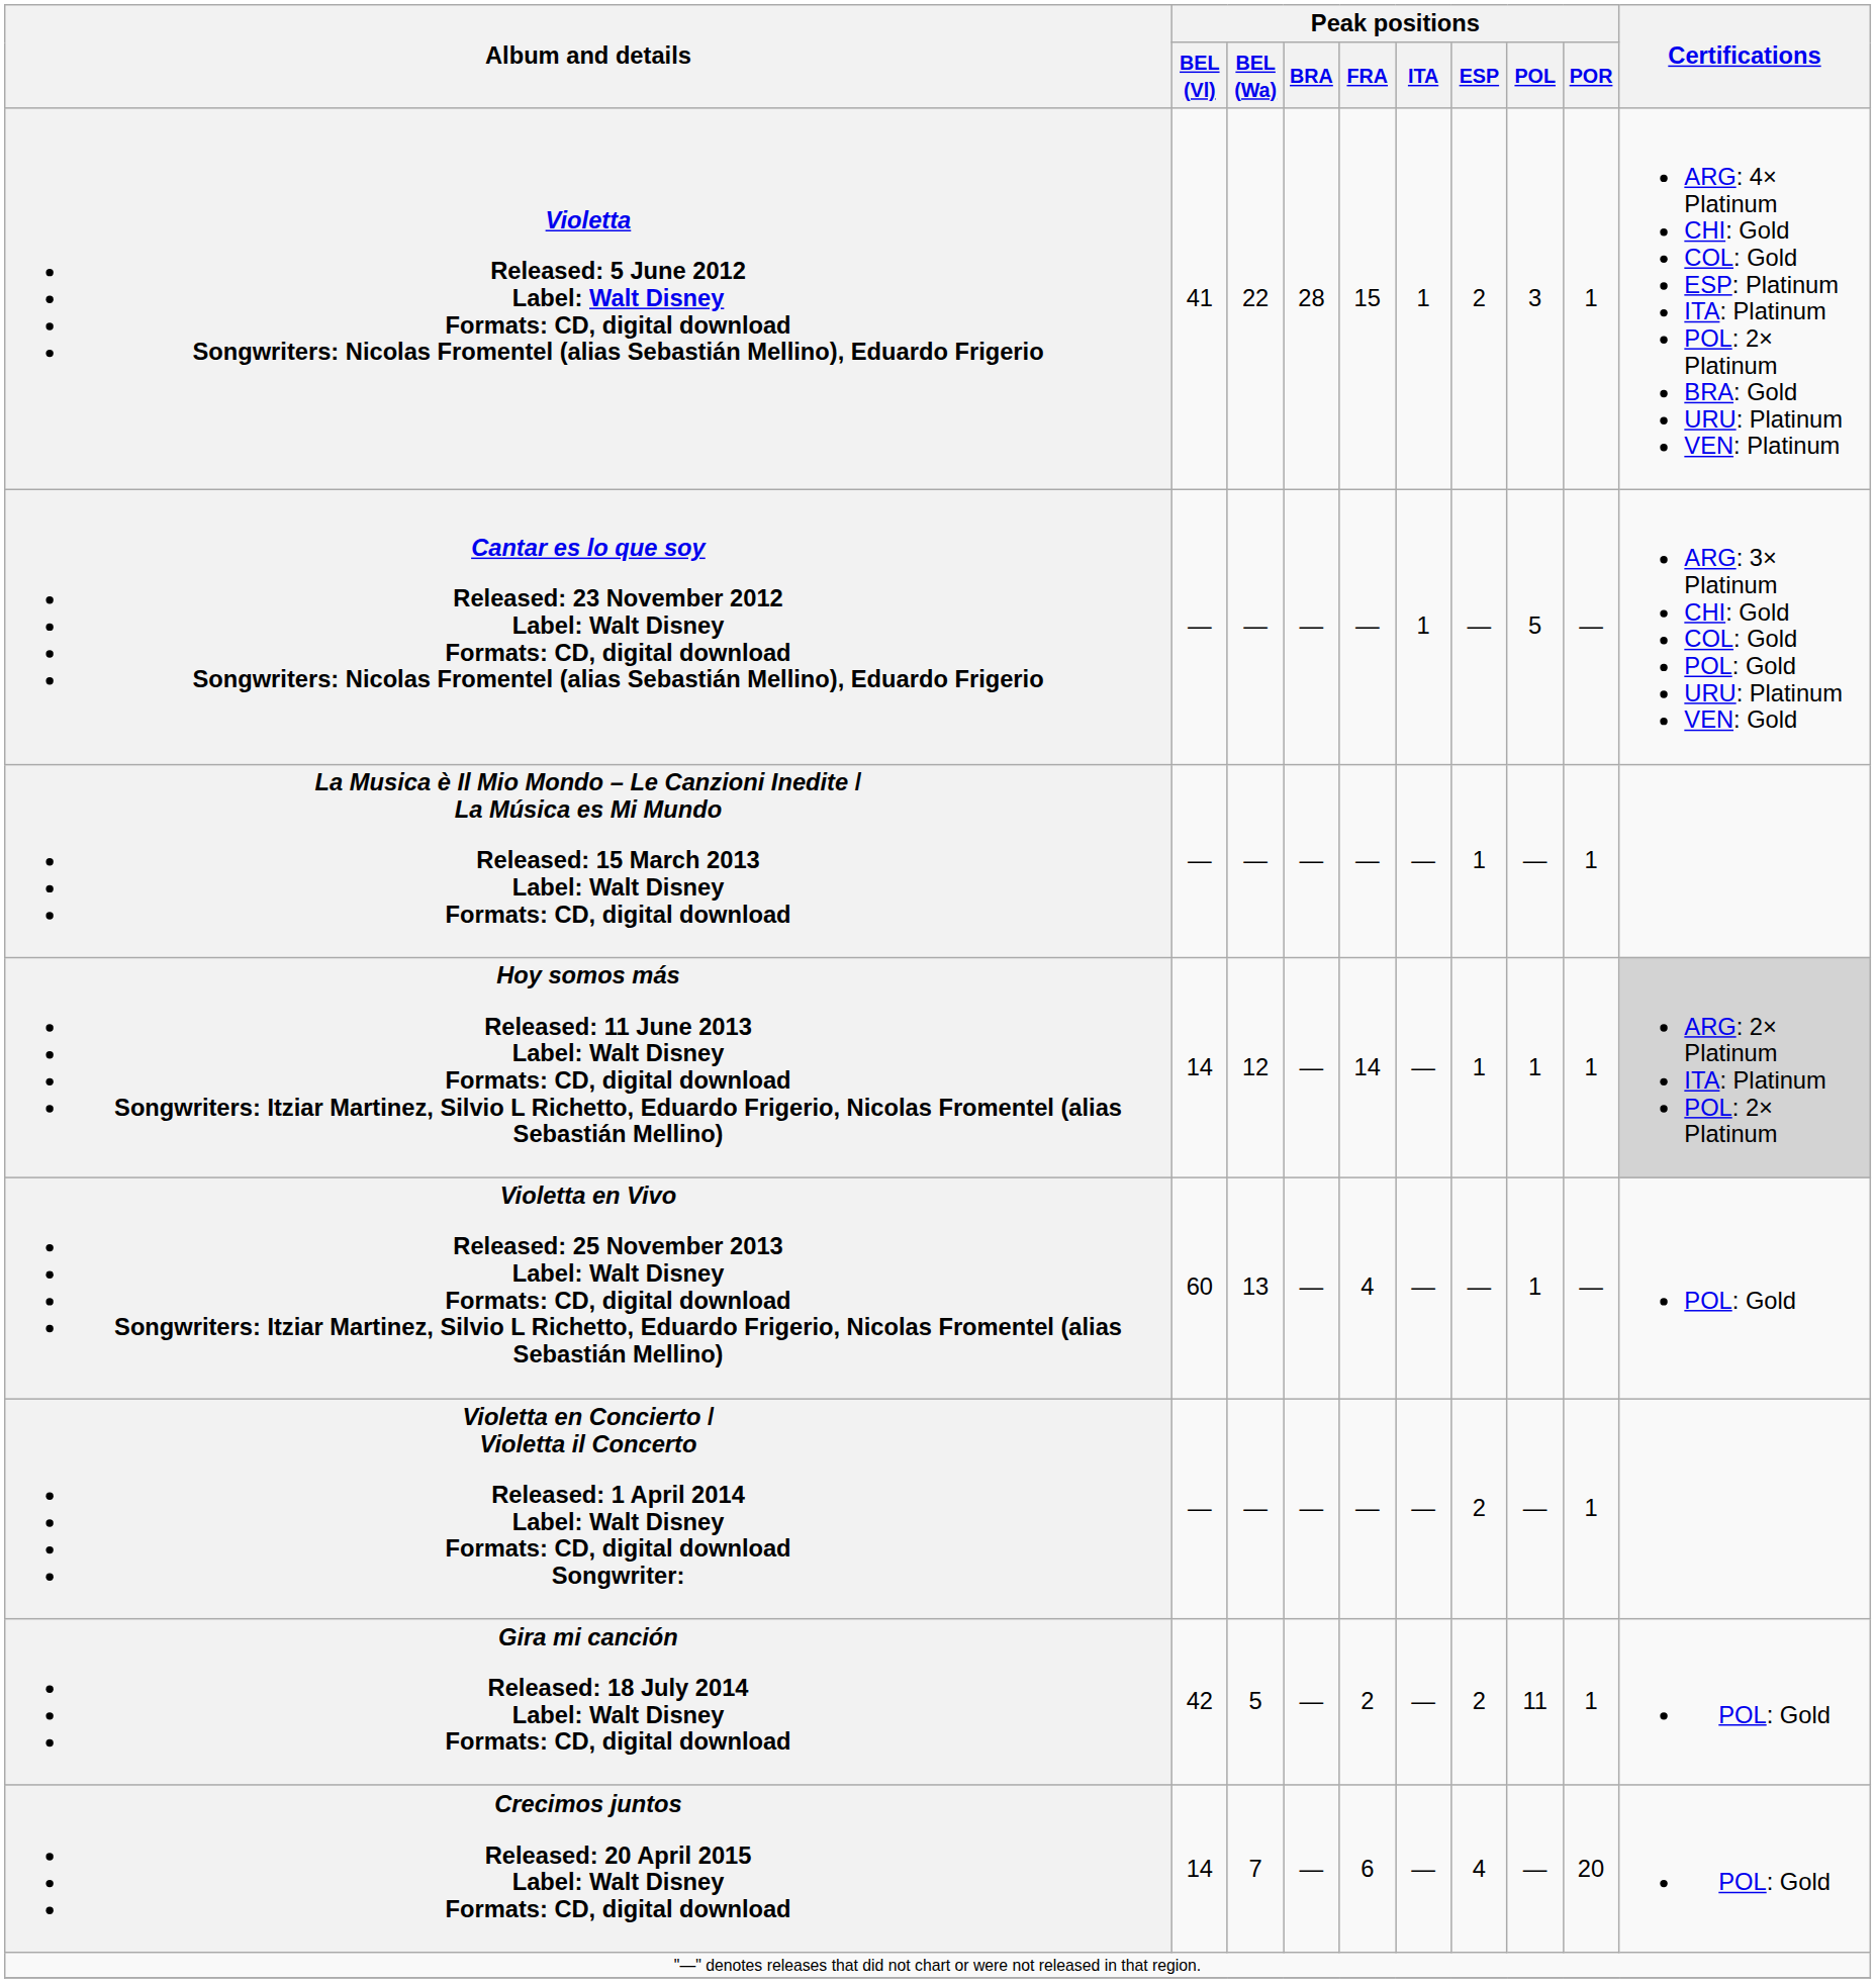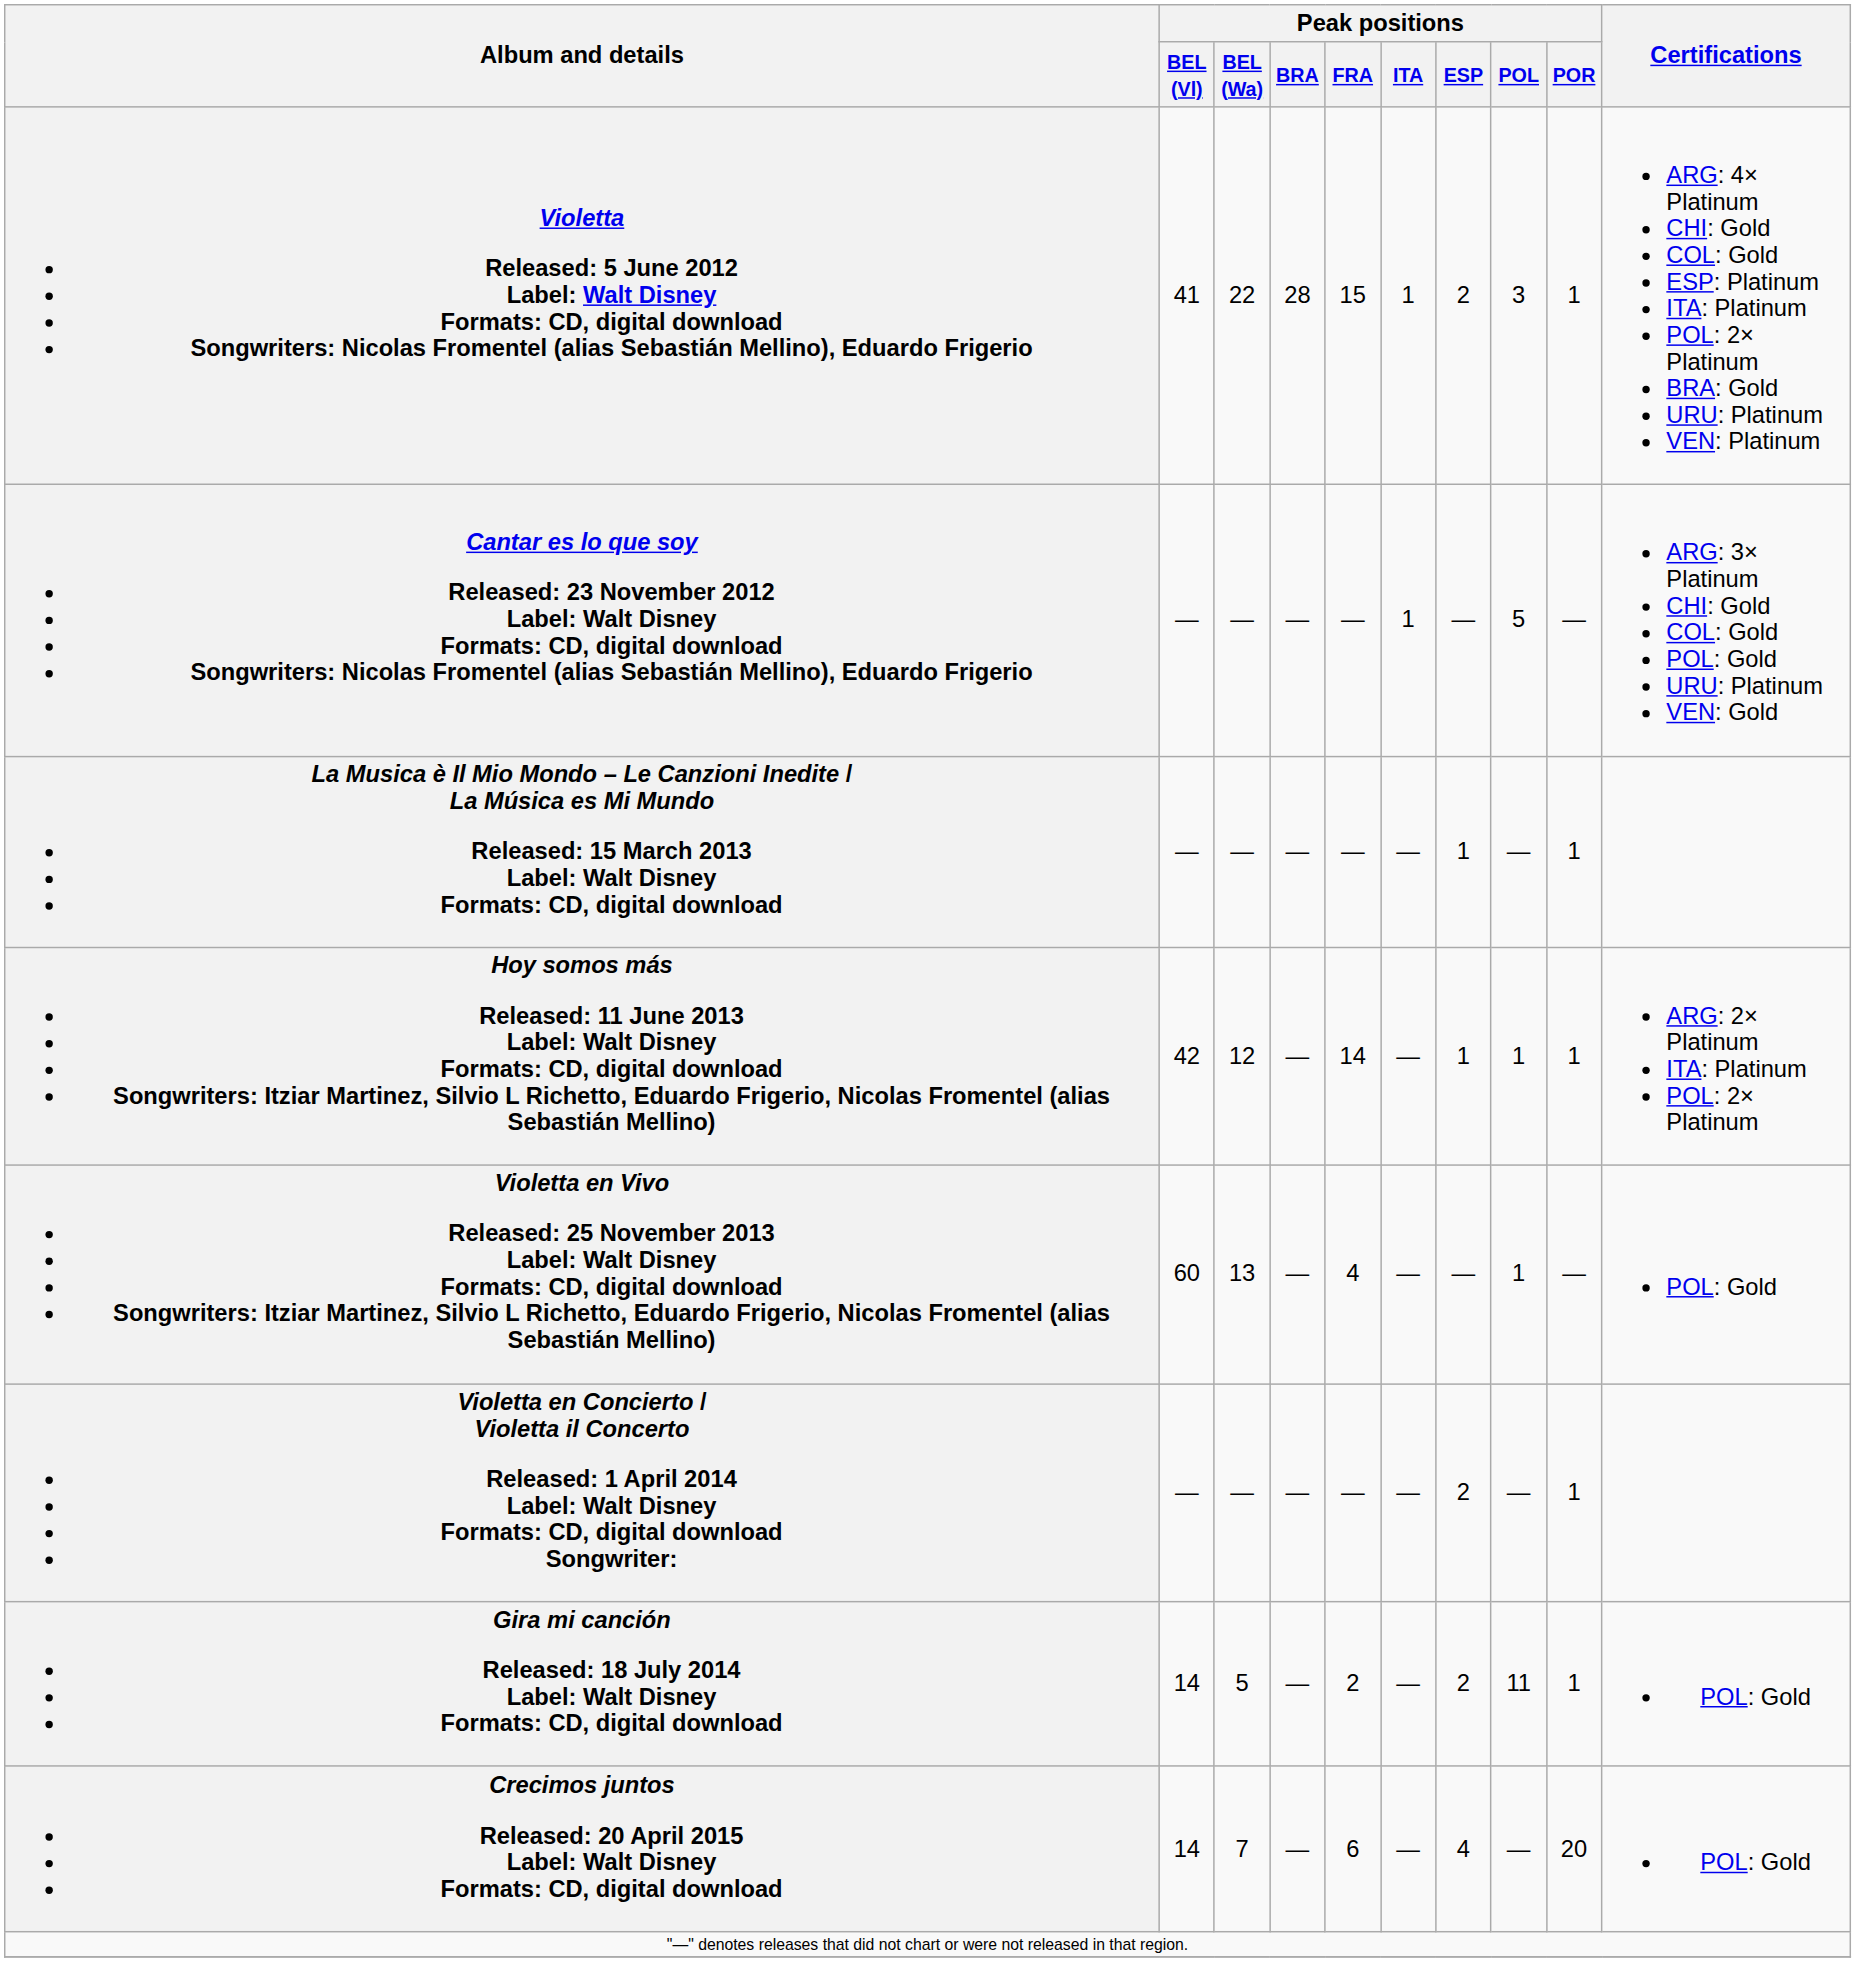row 6 | Peak positions / BEL (Vl): 14 -> 42
row 6 | Certifications: lightgrey background -> no background
row 9 | Peak positions / BEL (Vl): 42 -> 14
